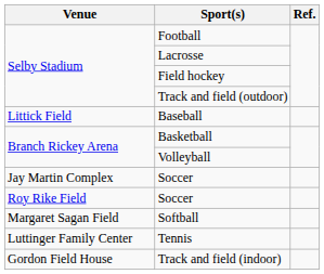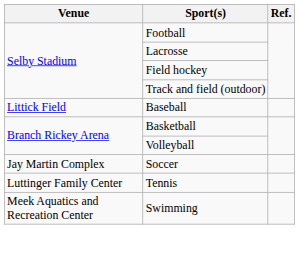- row: Roy Rike Field | Soccer
- row: Margaret Sagan Field | Softball
+ row: Meek Aquatics and Recreation Center | Swimming
- row: Gordon Field House | Track and field (indoor)
